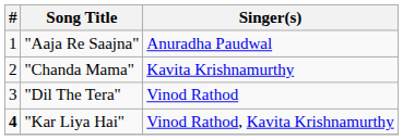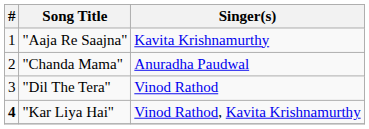"Aaja Re Saajna" | Singer(s): Anuradha Paudwal -> Kavita Krishnamurthy
"Chanda Mama" | Singer(s): Kavita Krishnamurthy -> Anuradha Paudwal
